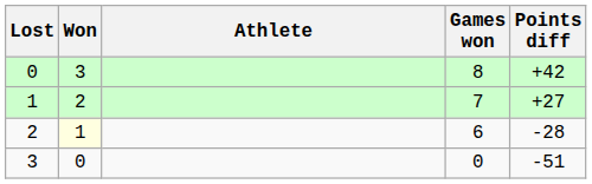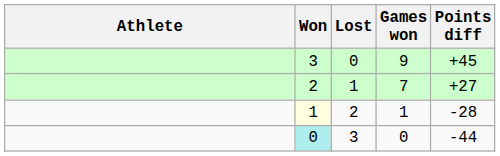columns swapped: Athlete <-> Lost
row 2 | Games won: 8 -> 9
row 2 | Points diff: +42 -> +45
row 4 | Games won: 6 -> 1
row 5 | Won: no background -> paleturquoise background
row 5 | Points diff: -51 -> -44
